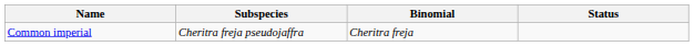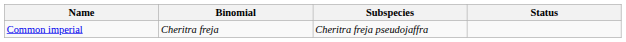columns swapped: Binomial <-> Subspecies
